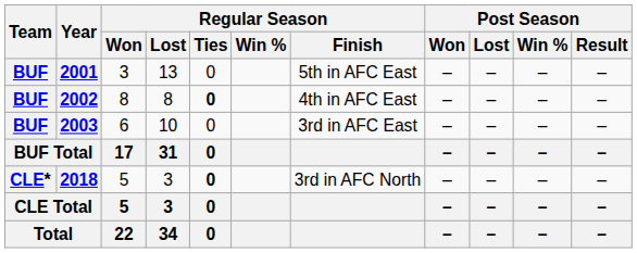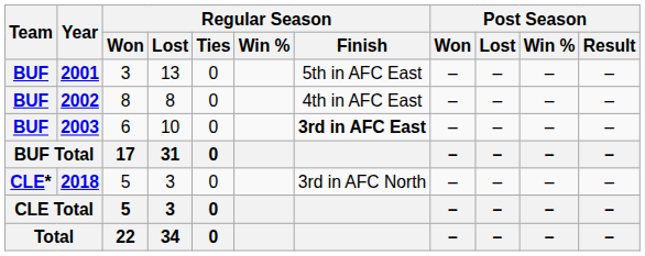2002 | Regular Season / Ties: bold -> normal
2003 | Regular Season / Finish: normal -> bold
2018 | Regular Season / Ties: bold -> normal
